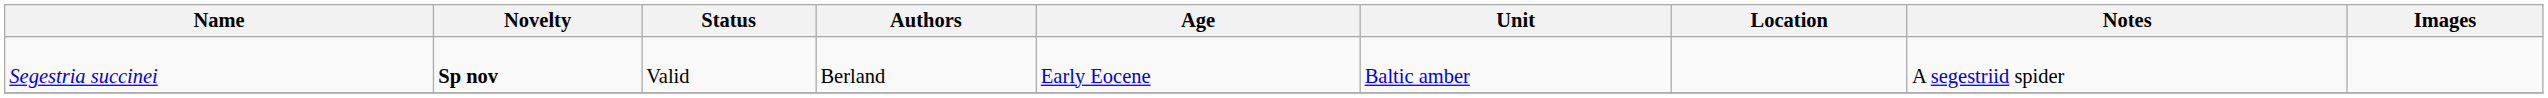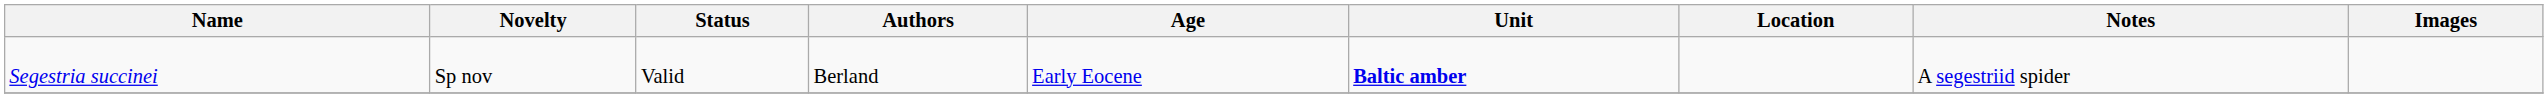Segestria succinei | Novelty: bold -> normal
Segestria succinei | Unit: normal -> bold
